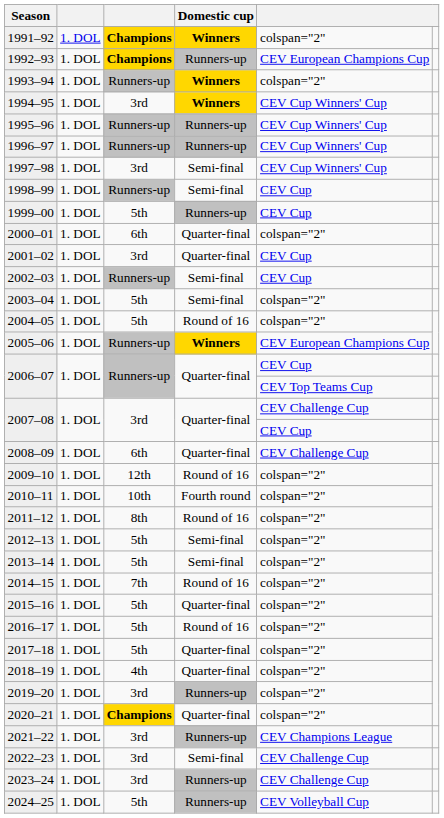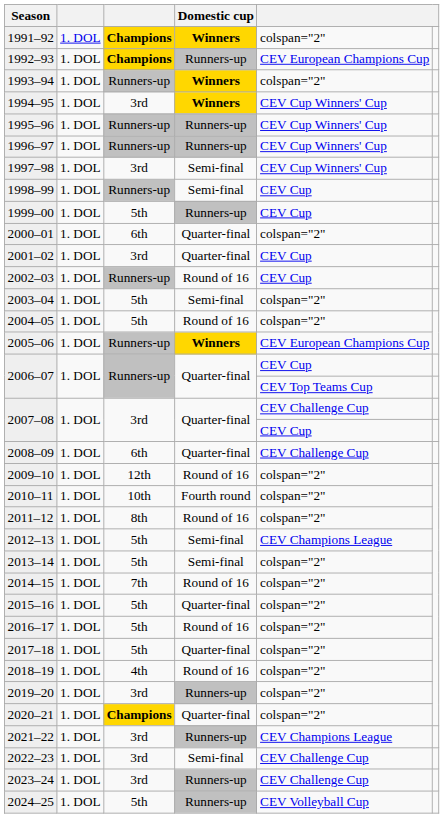2002–03 | Domestic cup: Semi-final -> Round of 16
2012–13 | column 5: colspan="2" -> CEV Champions League
2018–19 | Domestic cup: Quarter-final -> Round of 16
